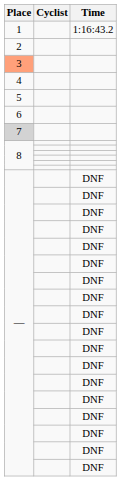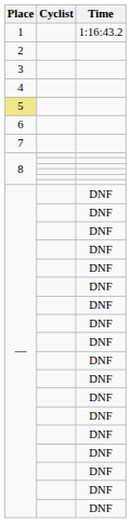3 | Place: lightsalmon background -> no background
5 | Place: no background -> khaki background
7 | Place: lightgrey background -> no background
